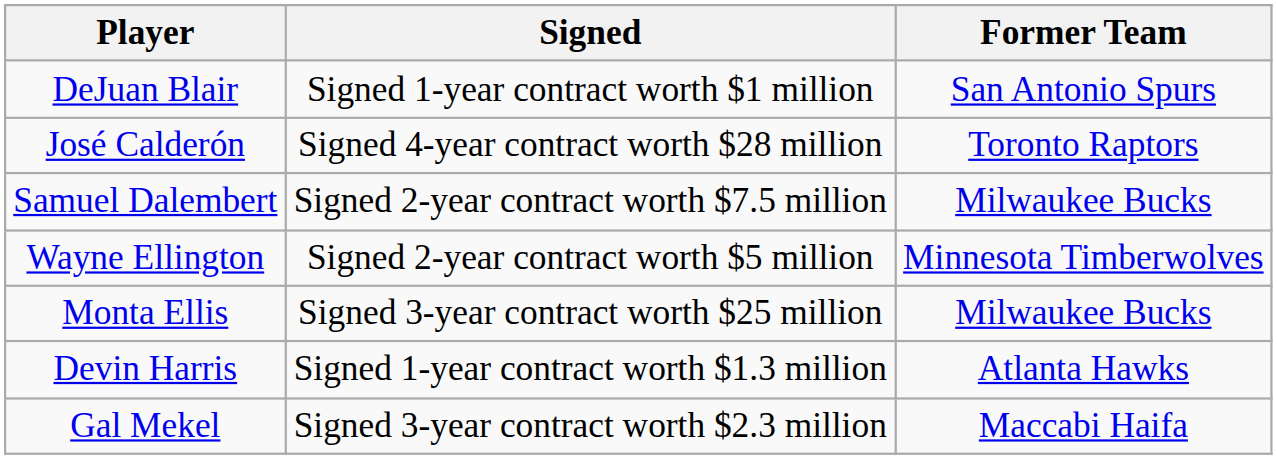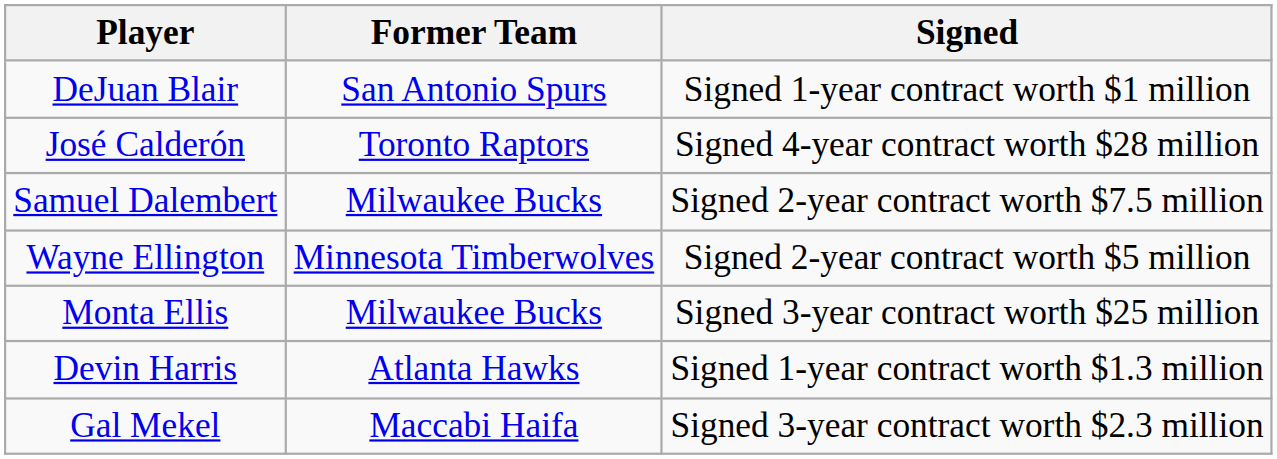columns swapped: Signed <-> Former Team
